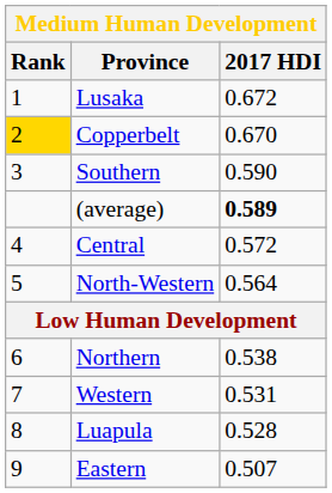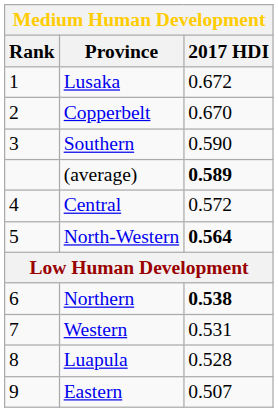Copperbelt | Rank: gold background -> no background
North-Western | 2017 HDI: normal -> bold
Northern | 2017 HDI: normal -> bold
